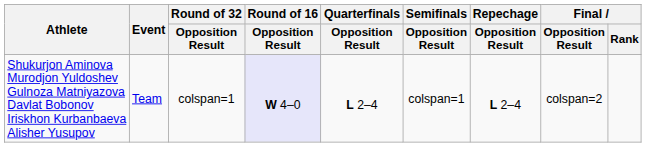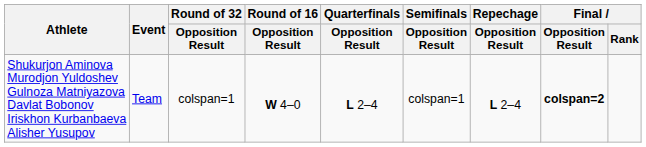row 3 | Round of 16 / Opposition Result: lavender background -> no background
row 3 | Final / Opposition Result: normal -> bold
